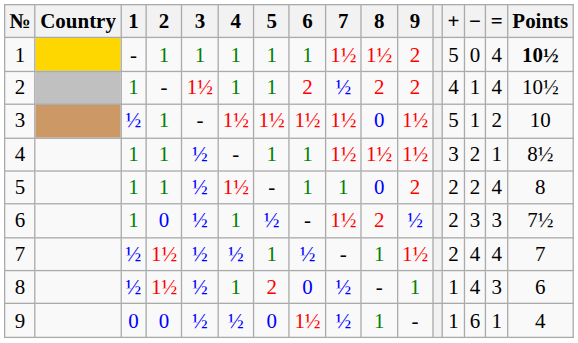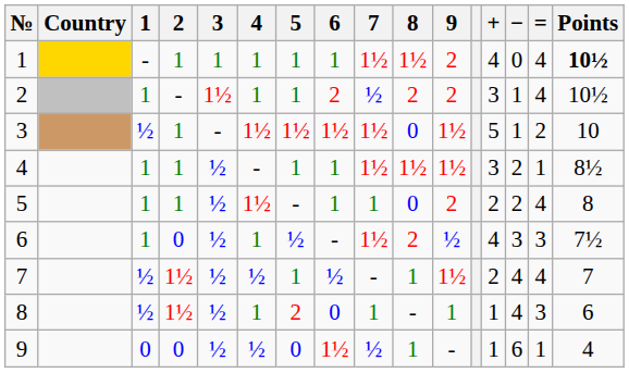row 2 | +: 5 -> 4
row 3 | +: 4 -> 3
row 7 | +: 2 -> 4
row 9 | 7: ½ -> 1
